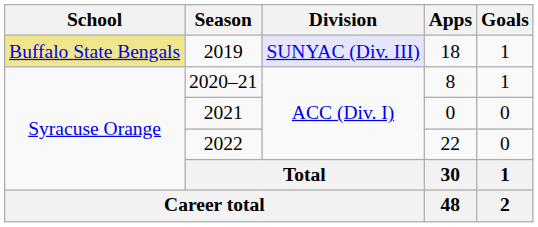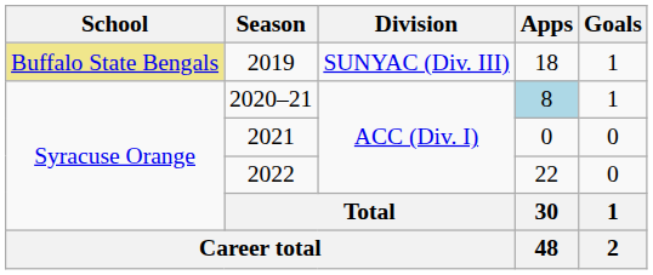2019 | Division: lavender background -> no background
2020–21 | Apps: no background -> lightblue background
